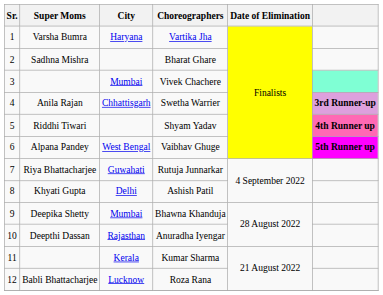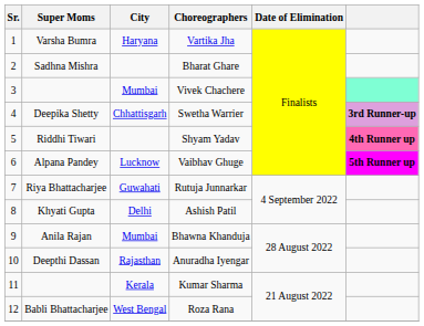Swetha Warrier | Super Moms: Anila Rajan -> Deepika Shetty
Vaibhav Ghuge | City: West Bengal -> Lucknow
Bhawna Khanduja | Super Moms: Deepika Shetty -> Anila Rajan
Roza Rana | City: Lucknow -> West Bengal
